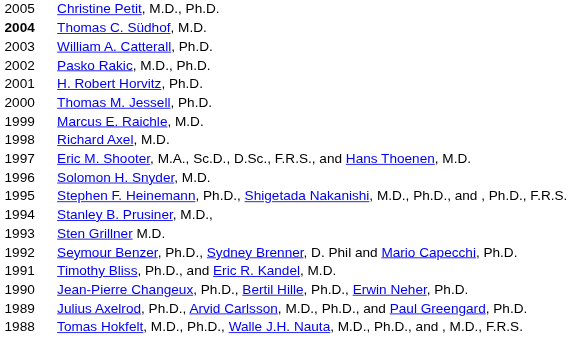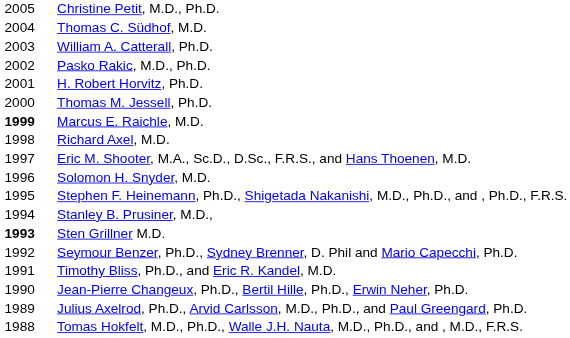Thomas C. Südhof, M.D. | column 1: bold -> normal
Marcus E. Raichle, M.D. | column 1: normal -> bold
Sten Grillner M.D. | column 1: normal -> bold
